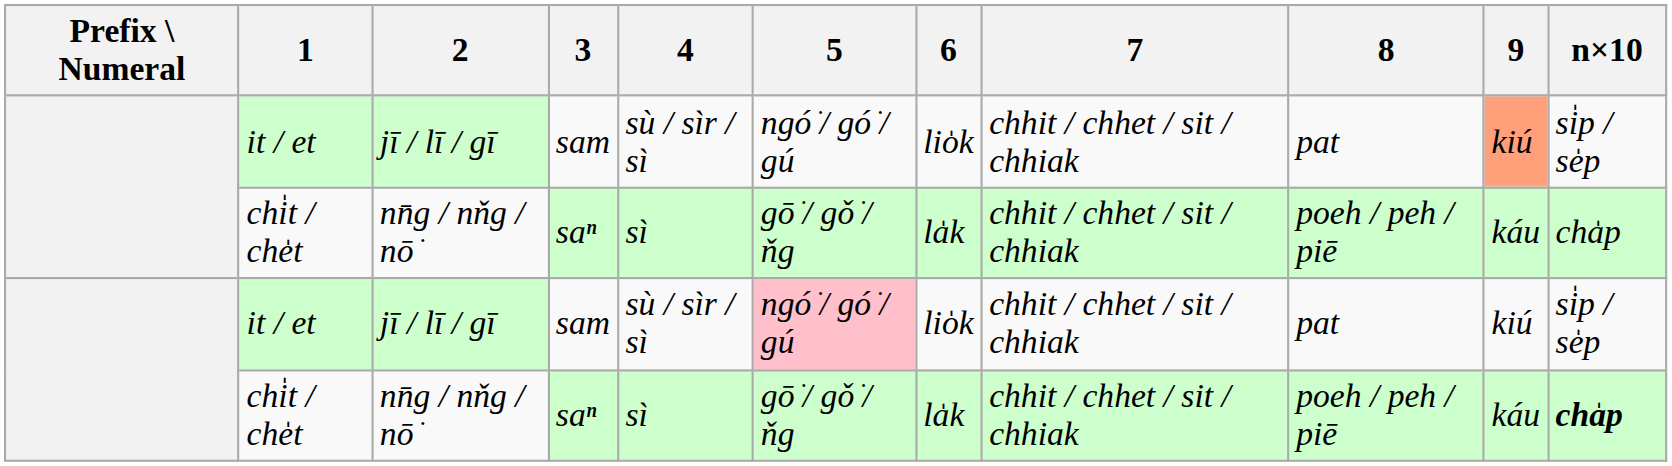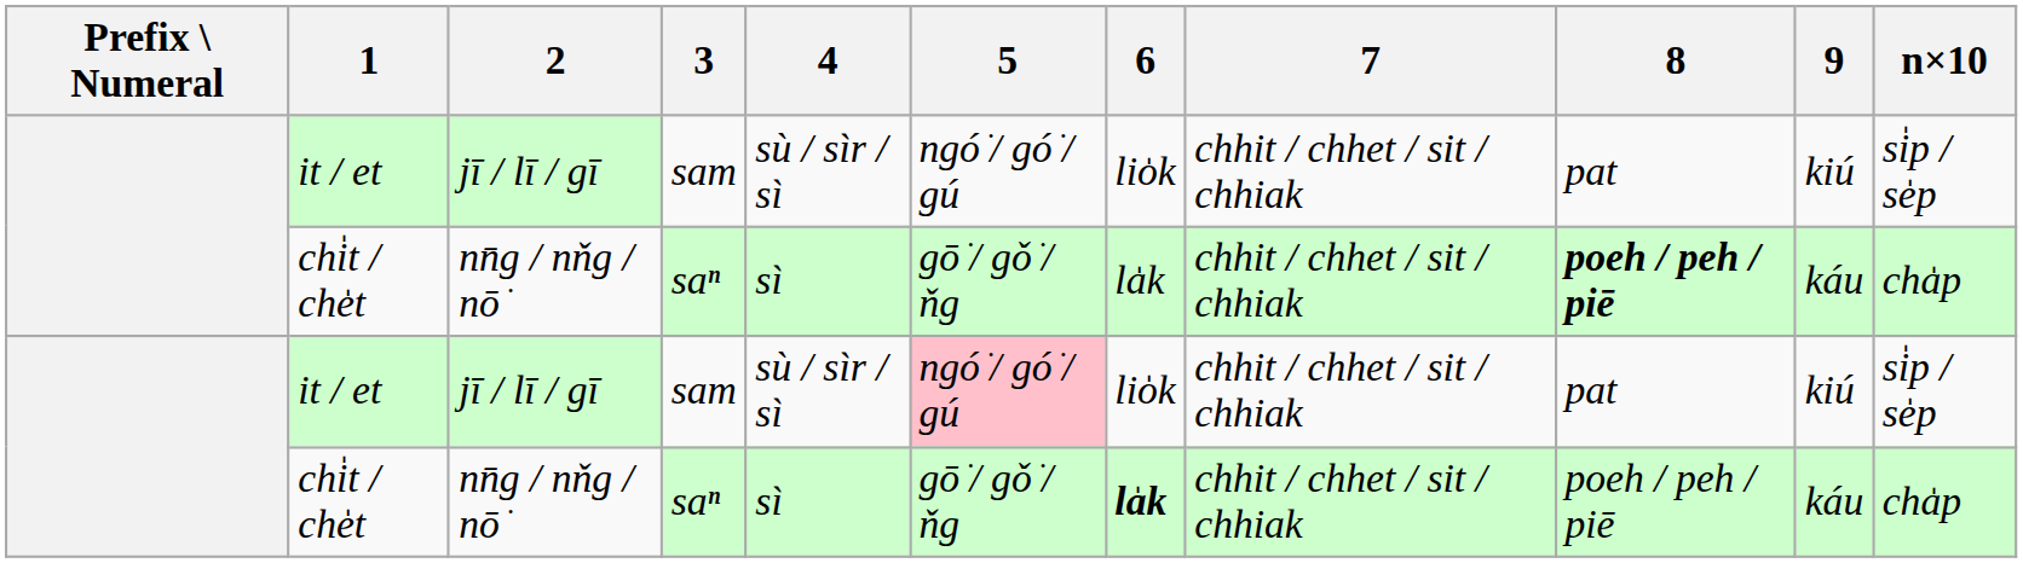row 2 | 9: lightsalmon background -> no background
row 3 | 8: normal -> bold
row 5 | 6: normal -> bold
row 5 | n×10: bold -> normal
